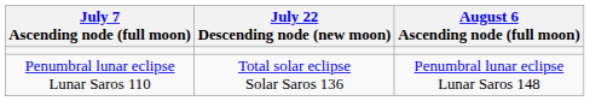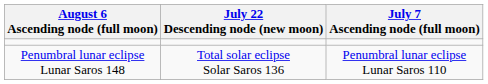columns swapped: July 7 Ascending node (full moon) <-> August 6 Ascending node (full moon)
